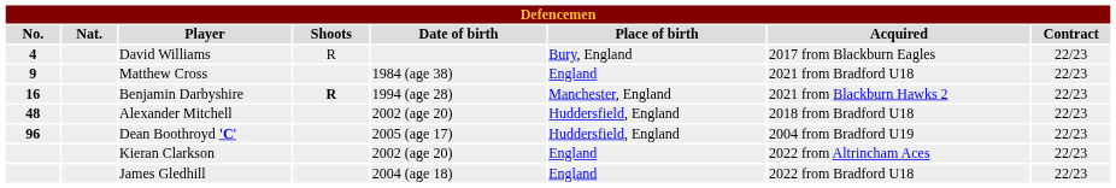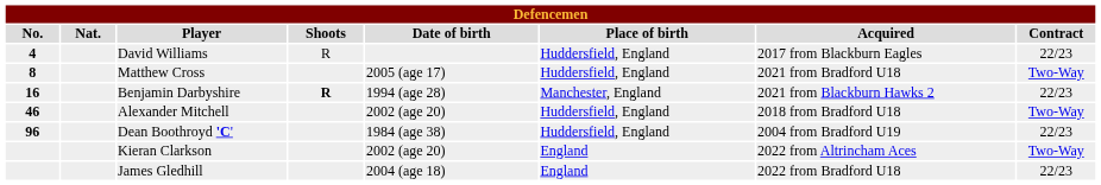David Williams | Place of birth: Bury, England -> Huddersfield, England
Matthew Cross | No.: 9 -> 8
Matthew Cross | Date of birth: 1984 (age 38) -> 2005 (age 17)
Matthew Cross | Place of birth: England -> Huddersfield, England
Matthew Cross | Contract: 22/23 -> Two-Way
Alexander Mitchell | No.: 48 -> 46
Alexander Mitchell | Contract: 22/23 -> Two-Way
Dean Boothroyd 'C' | Date of birth: 2005 (age 17) -> 1984 (age 38)
Kieran Clarkson | Contract: 22/23 -> Two-Way
